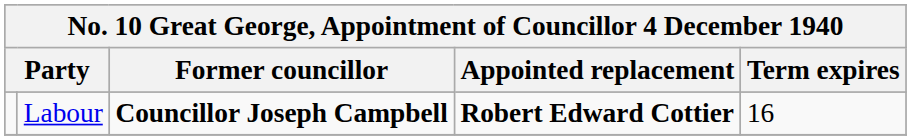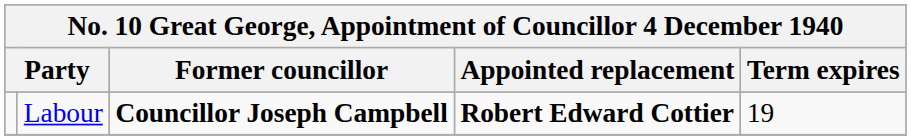Labour | Term expires: 16 -> 19
